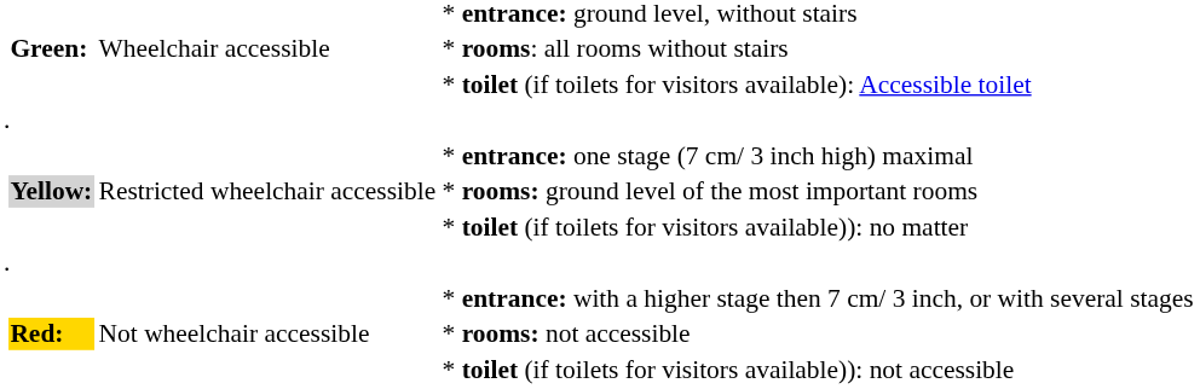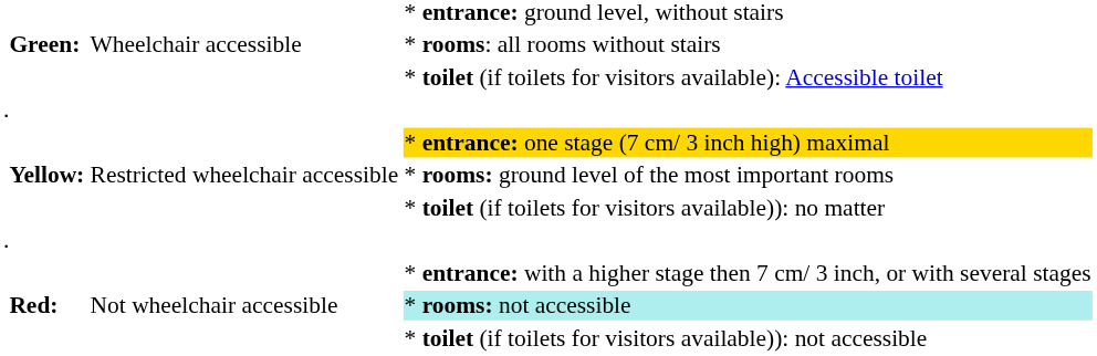* entrance: one stage (7 cm/ 3 inch high) maximal | column 3: no background -> gold background
* rooms: ground level of the most important rooms | column 1: lightgrey background -> no background
* rooms: not accessible | column 1: gold background -> no background
* rooms: not accessible | column 3: no background -> paleturquoise background
